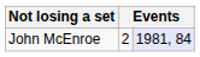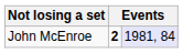John McEnroe | column 2: normal -> bold
